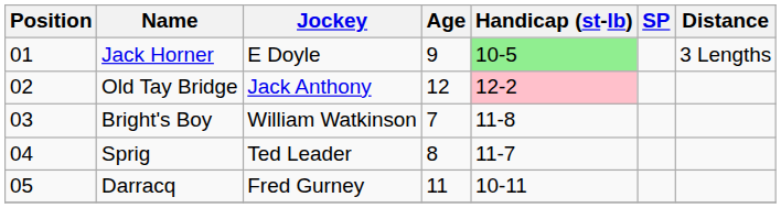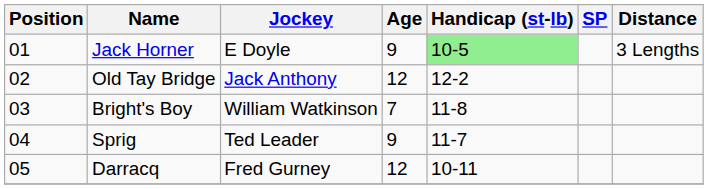Old Tay Bridge | Handicap (st-lb): pink background -> no background
Sprig | Age: 8 -> 9
Darracq | Age: 11 -> 12
